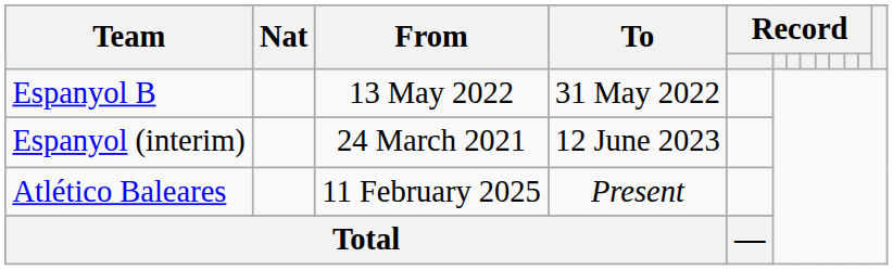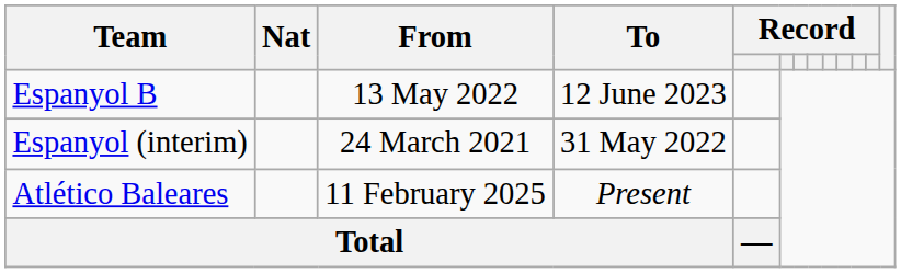Espanyol B | To: 31 May 2022 -> 12 June 2023
Espanyol (interim) | To: 12 June 2023 -> 31 May 2022
